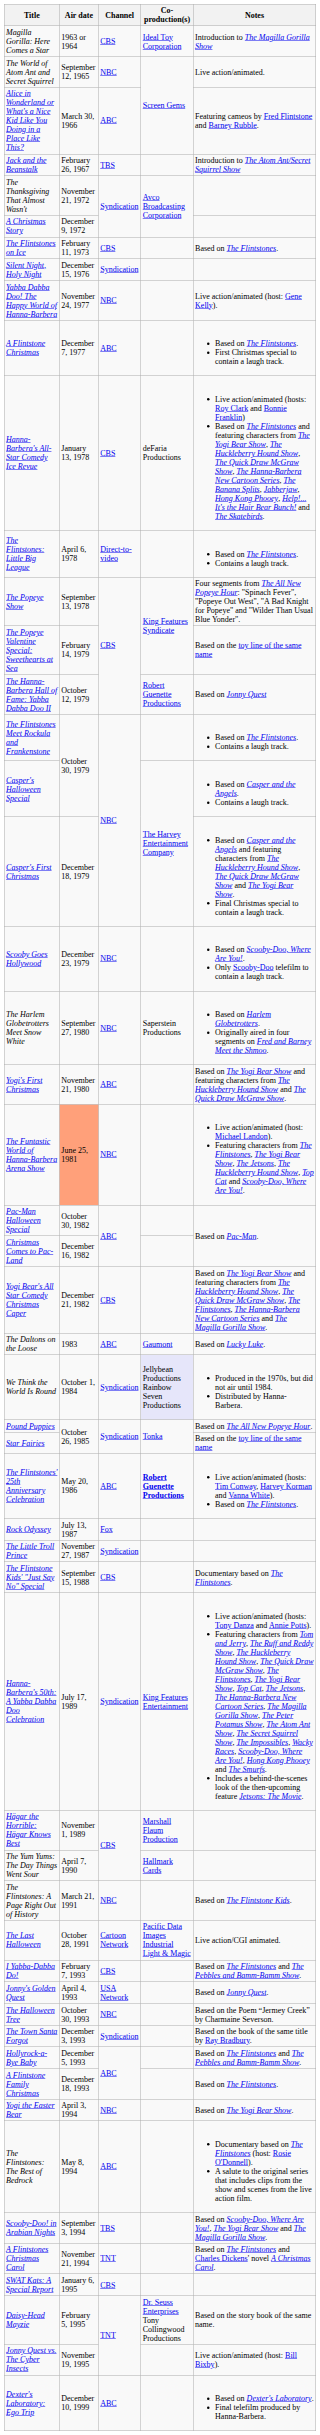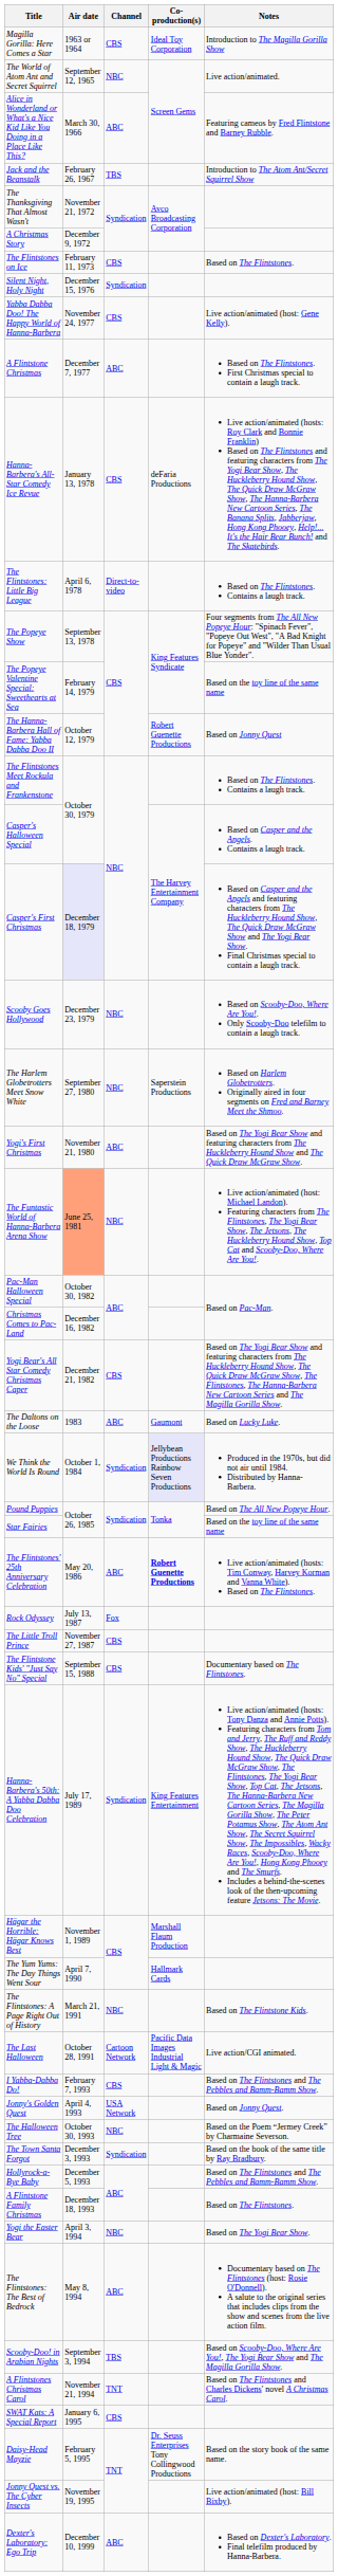Yabba Dabba Doo! The Happy World of Hanna-Barbera | Channel: NBC -> CBS
Casper's First Christmas | Air date: no background -> lavender background
The Little Troll Prince | Channel: Syndication -> CBS
